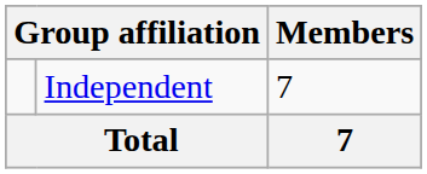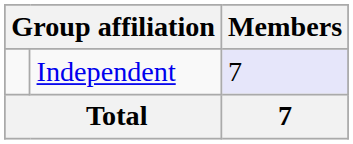Independent | Members: no background -> lavender background
